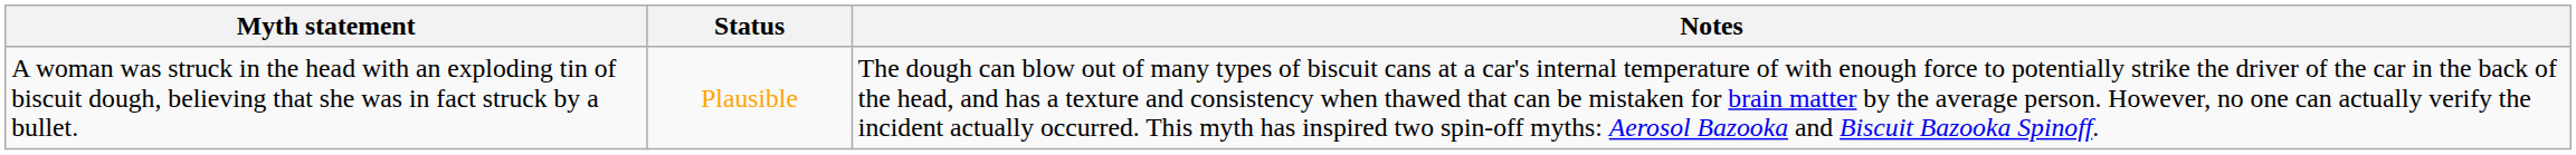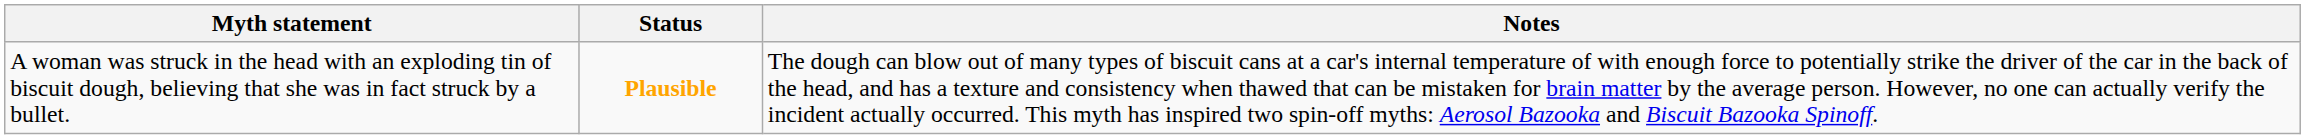row 2 | Status: normal -> bold
